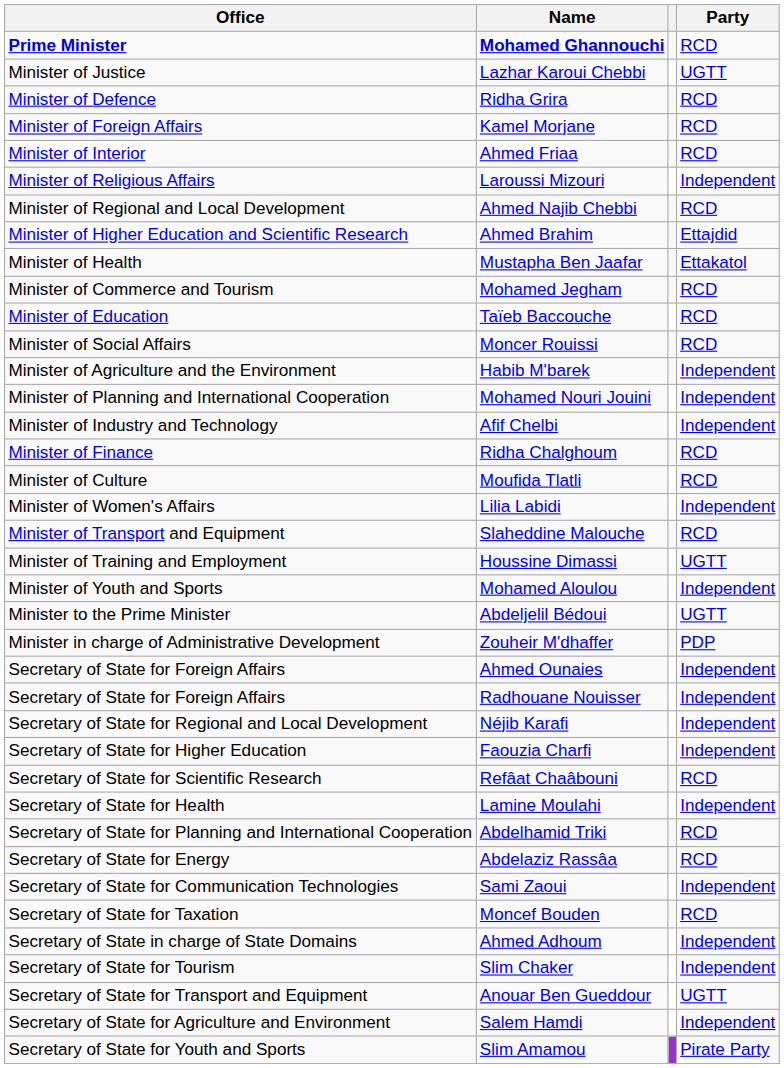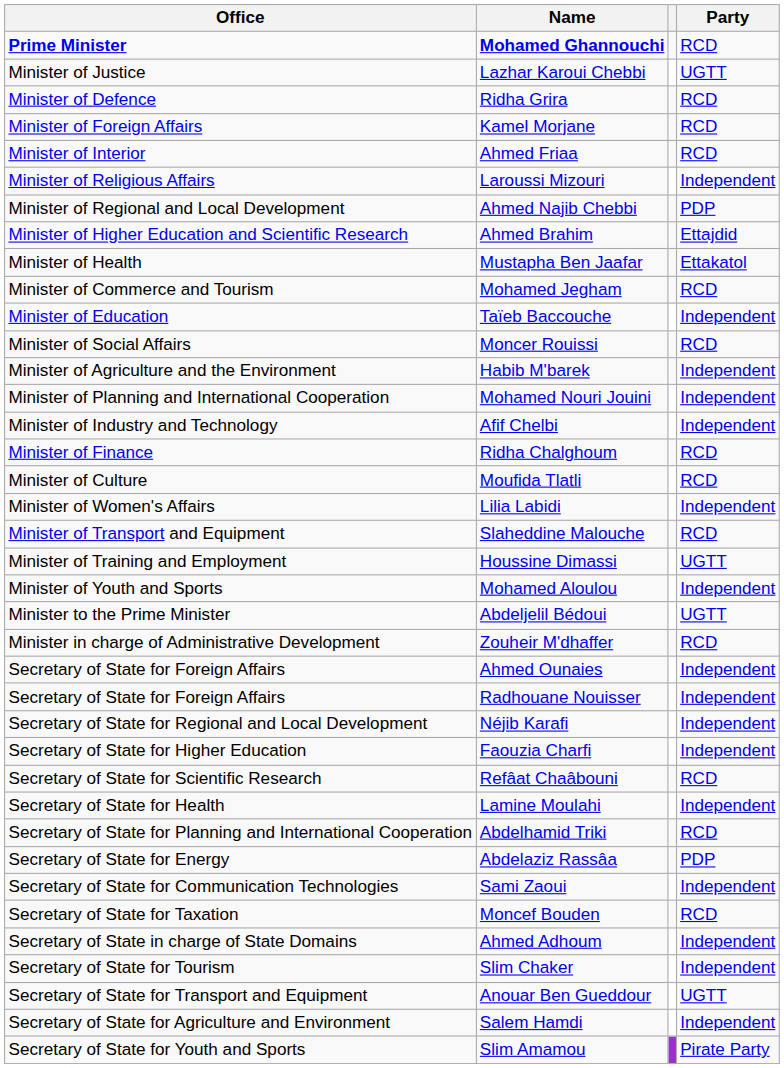Ahmed Najib Chebbi | Party: RCD -> PDP
Taïeb Baccouche | Party: RCD -> Independent
Zouheir M'dhaffer | Party: PDP -> RCD
Abdelaziz Rassâa | Party: RCD -> PDP
